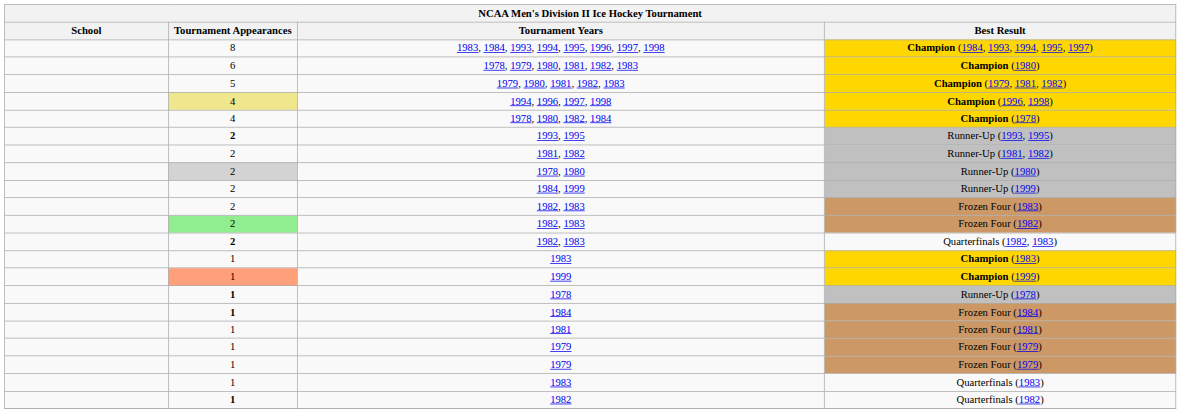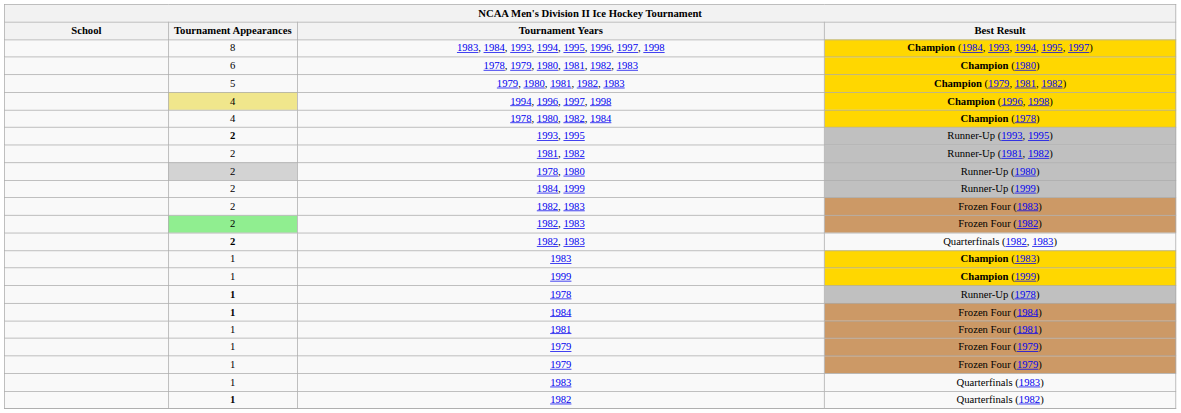Champion (1999) | Tournament Appearances: lightsalmon background -> no background
